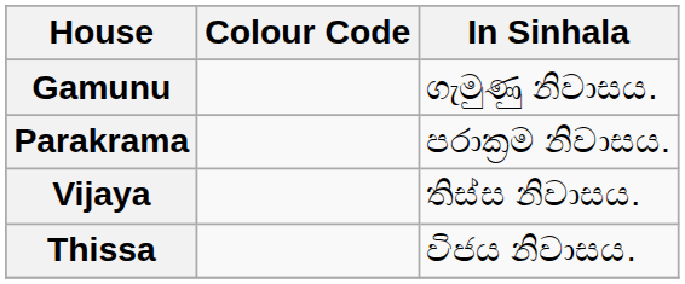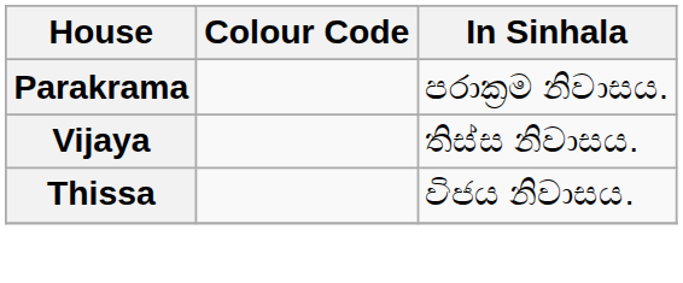- row: Gamunu | ගැමුණු නිවාසය.
